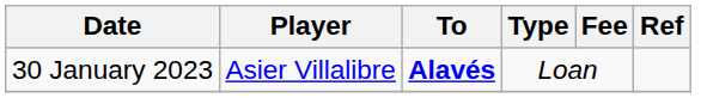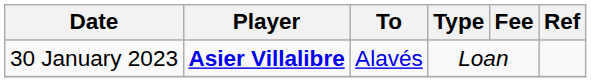30 January 2023 | Player: normal -> bold
30 January 2023 | To: bold -> normal
